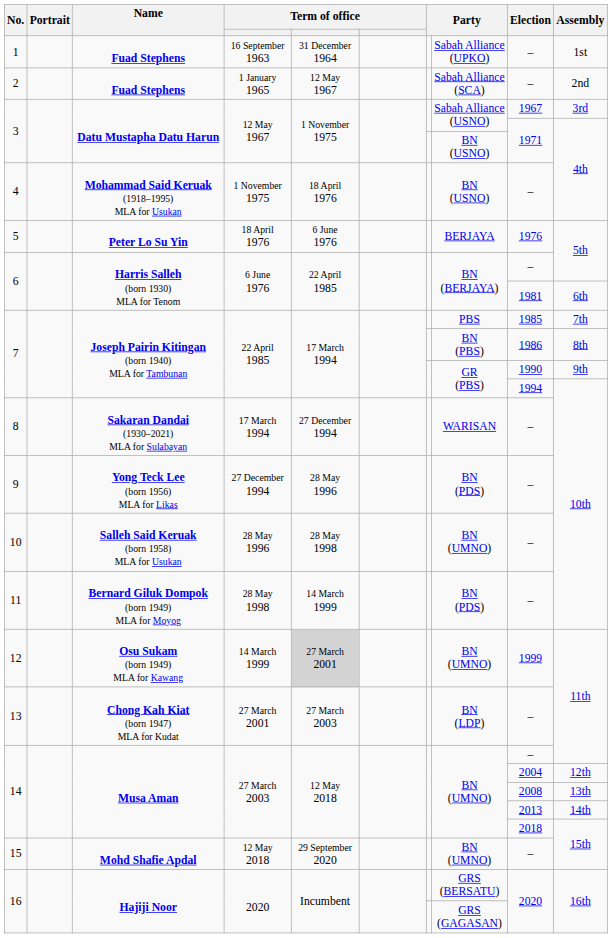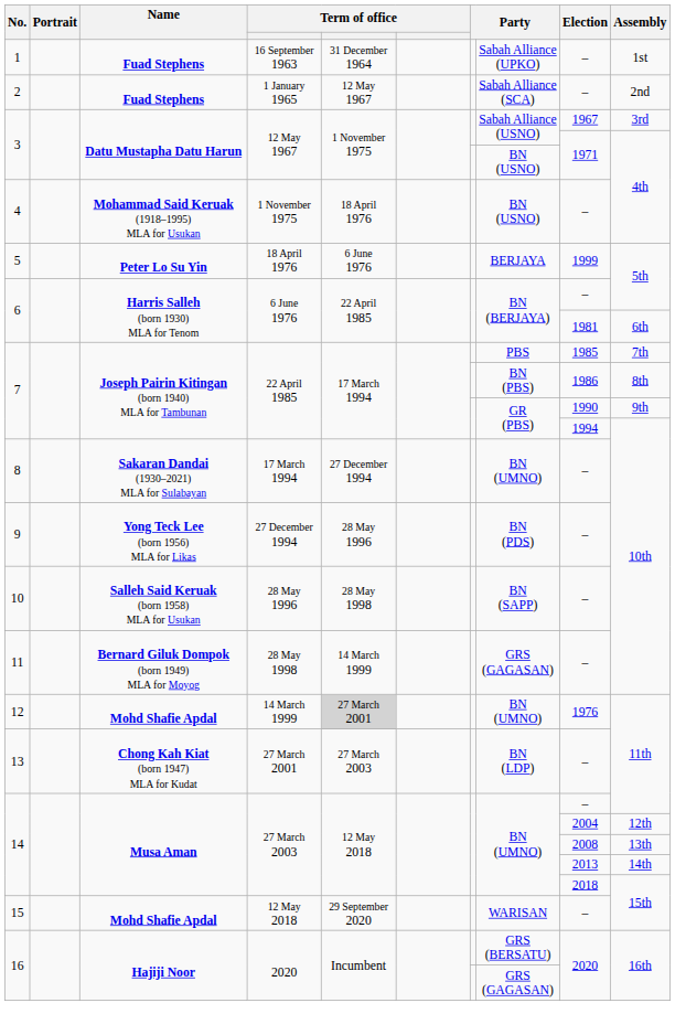5 | Election: 1976 -> 1999
8 | column 8: WARISAN -> BN (UMNO)
10 | column 8: BN (UMNO) -> BN (SAPP)
11 | column 8: BN (PDS) -> GRS (GAGASAN)
12 | Name: Osu Sukam (born 1949) MLA for Kawang -> Mohd Shafie Apdal
12 | Election: 1999 -> 1976
15 | column 8: BN (UMNO) -> WARISAN
